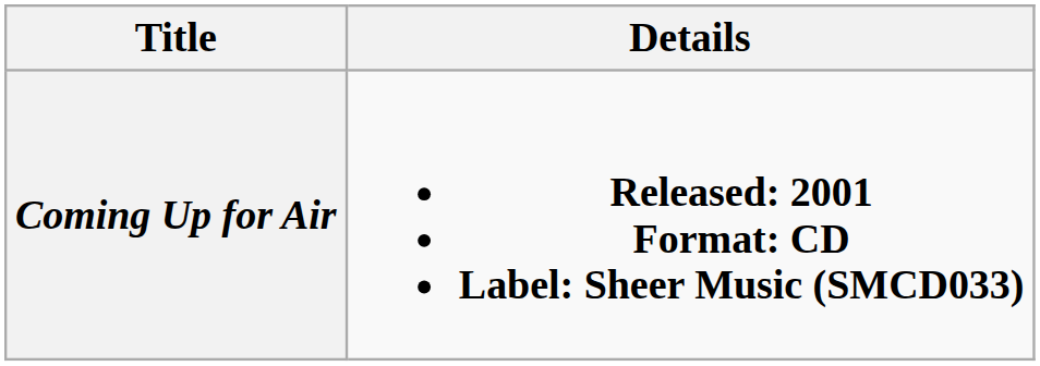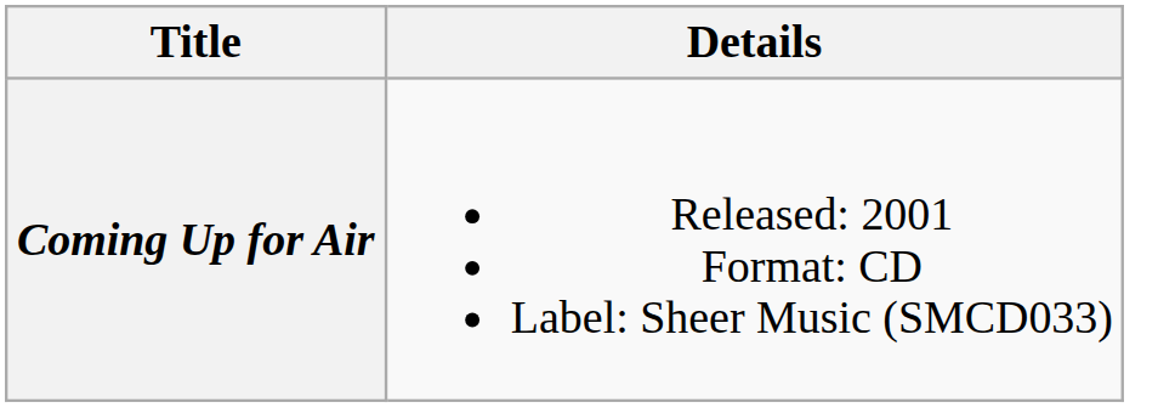Coming Up for Air | Details: bold -> normal
